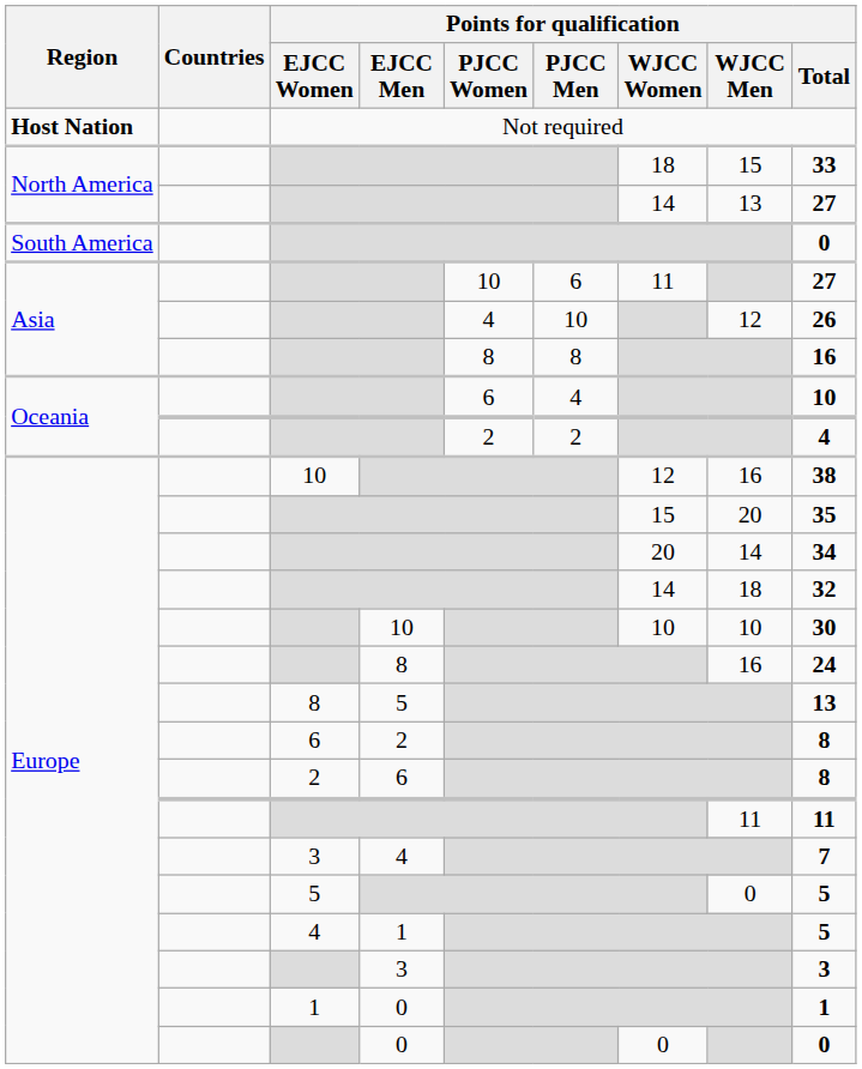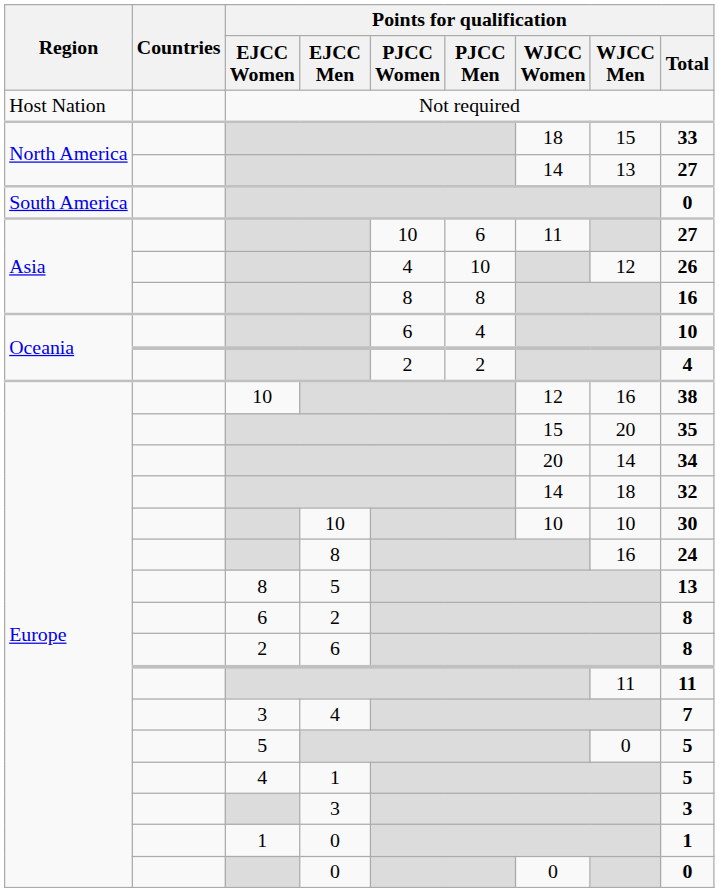Not required | Region: bold -> normal
